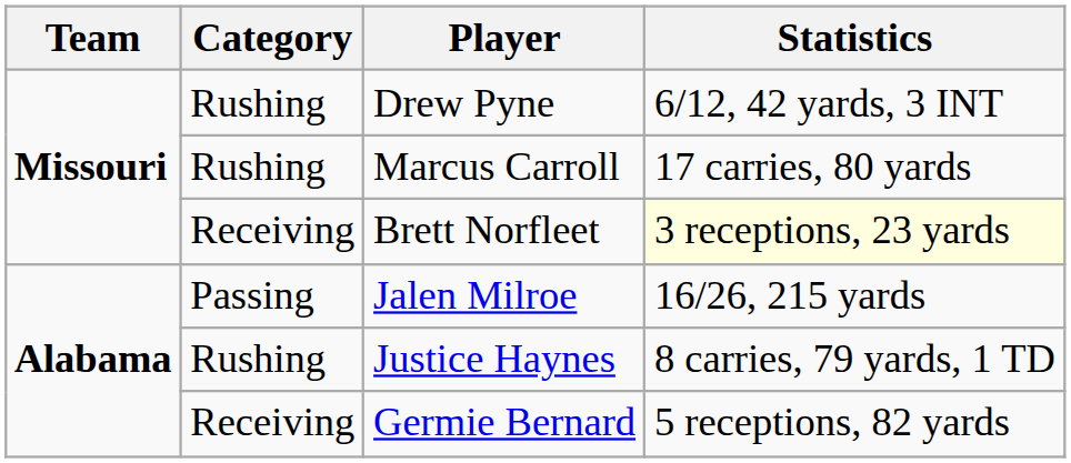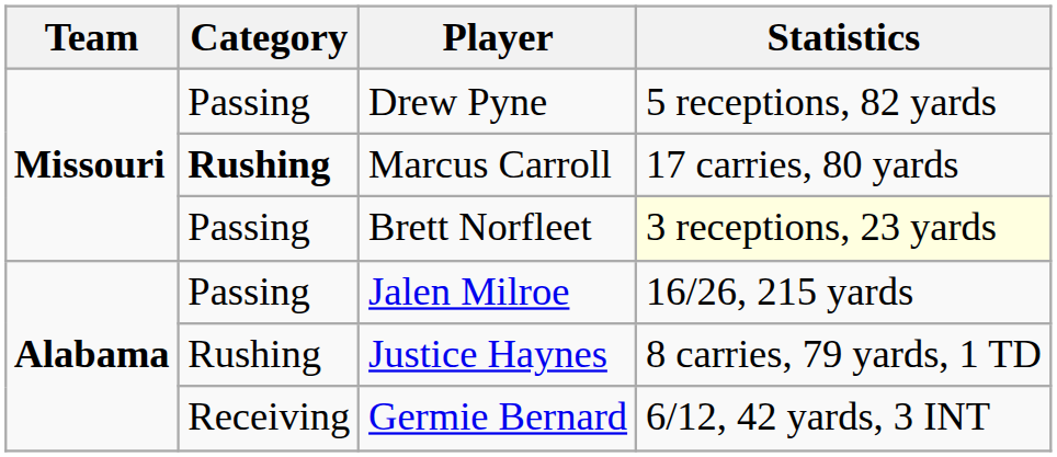Drew Pyne | Category: Rushing -> Passing
Drew Pyne | Statistics: 6/12, 42 yards, 3 INT -> 5 receptions, 82 yards
Marcus Carroll | Category: normal -> bold
Brett Norfleet | Category: Receiving -> Passing
Germie Bernard | Statistics: 5 receptions, 82 yards -> 6/12, 42 yards, 3 INT
